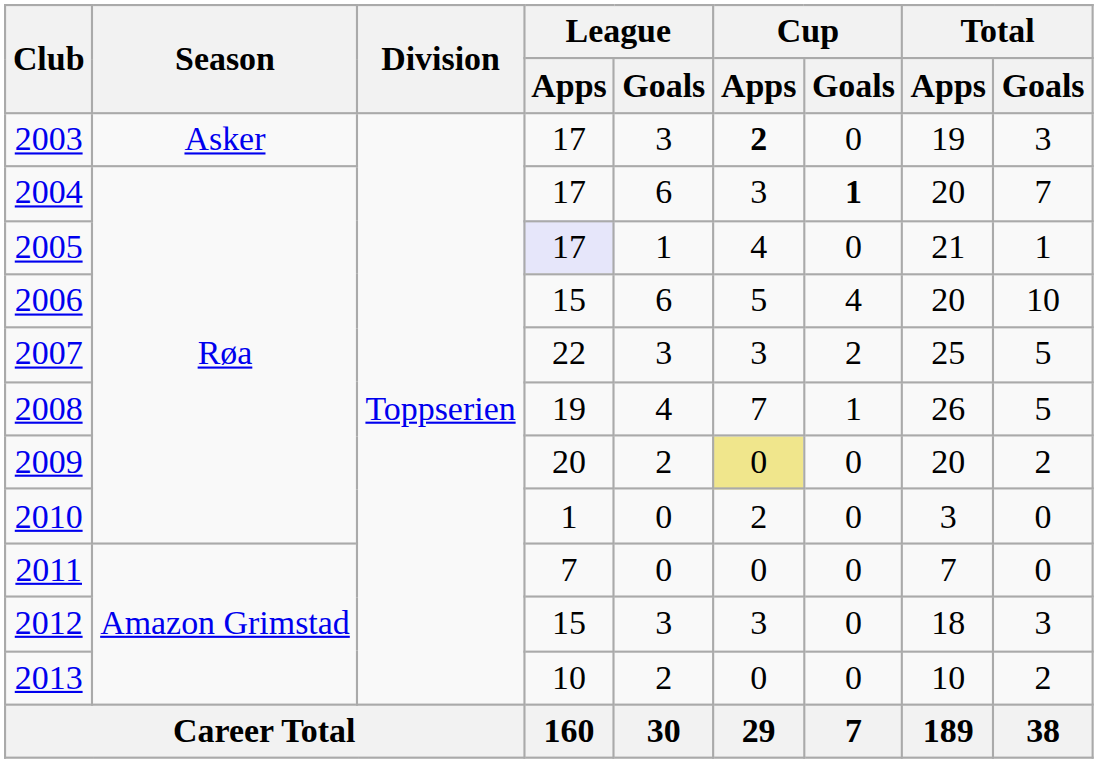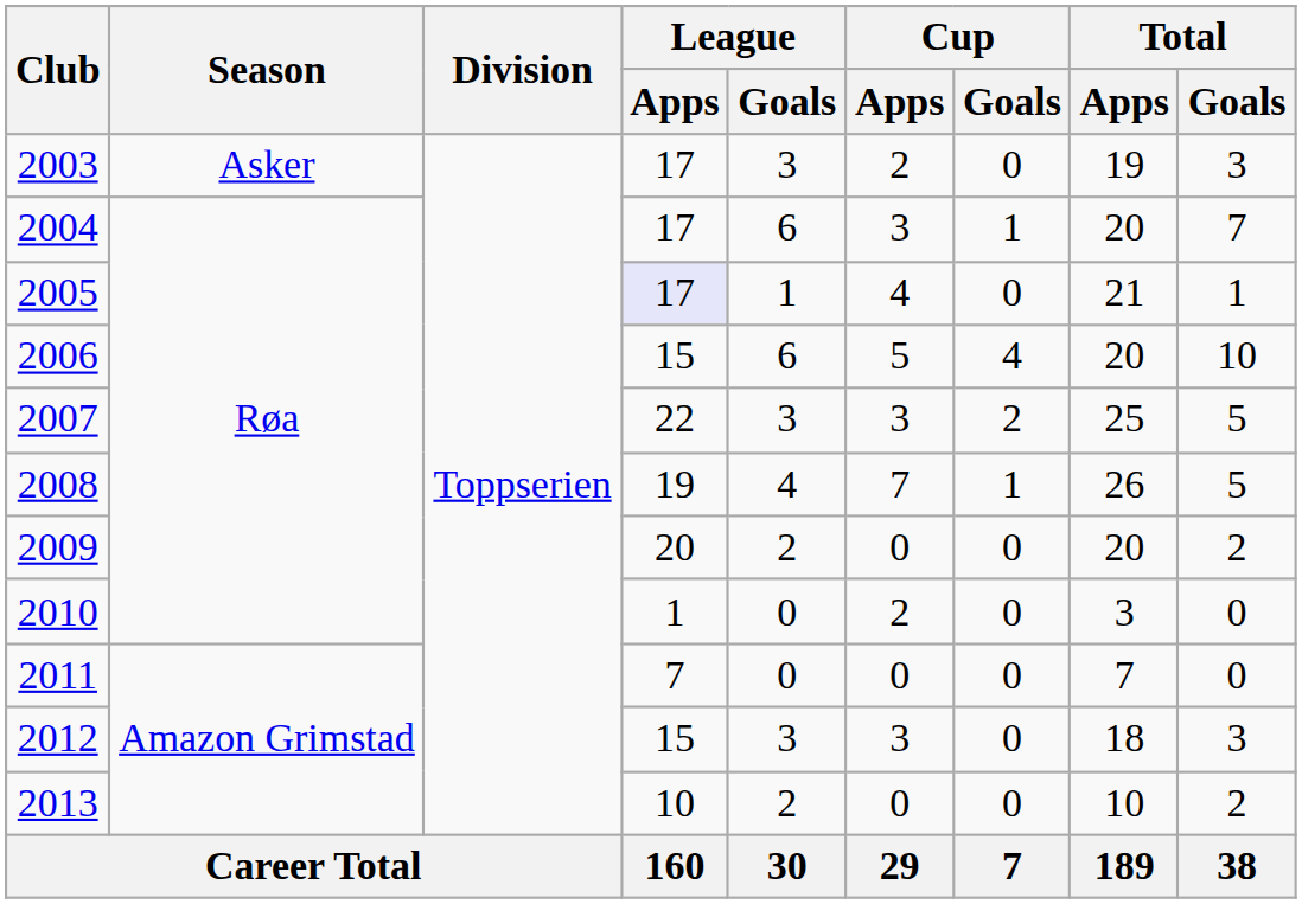2003 | Cup / Apps: bold -> normal
2004 | Cup / Goals: bold -> normal
2009 | Cup / Apps: khaki background -> no background
